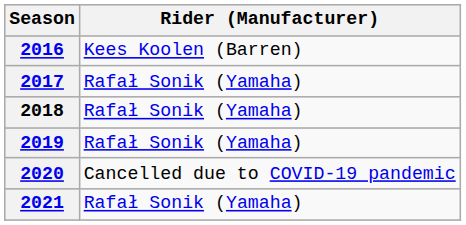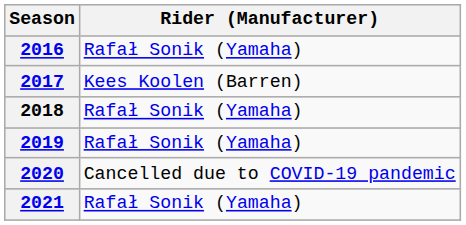2016 | Rider (Manufacturer): Kees Koolen (Barren) -> Rafał Sonik (Yamaha)
2017 | Rider (Manufacturer): Rafał Sonik (Yamaha) -> Kees Koolen (Barren)
